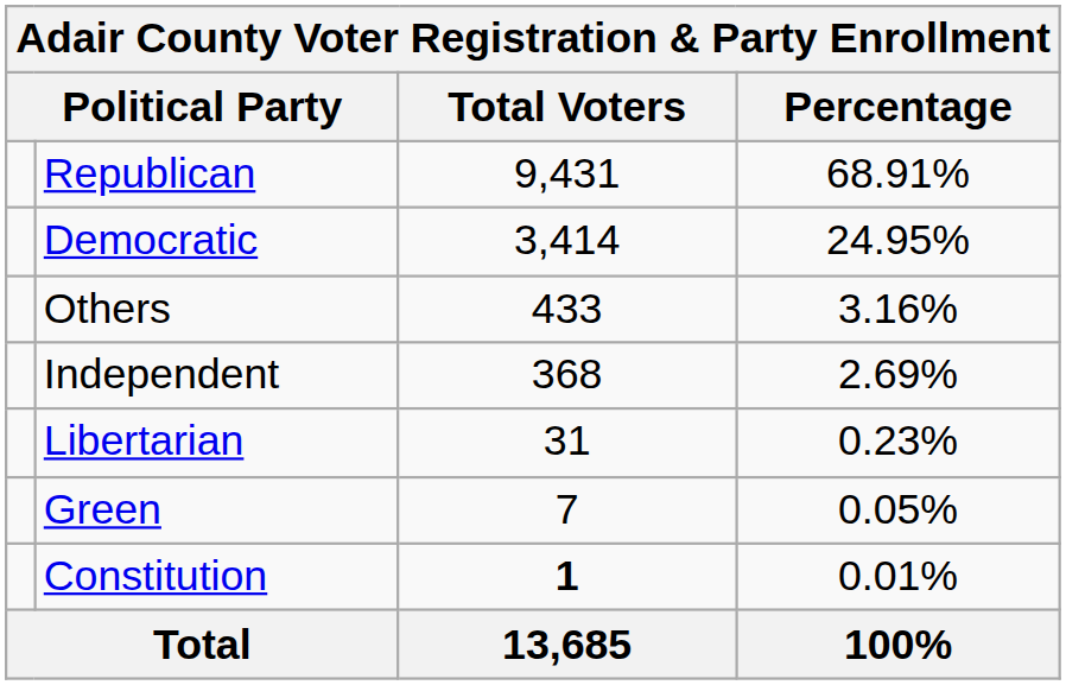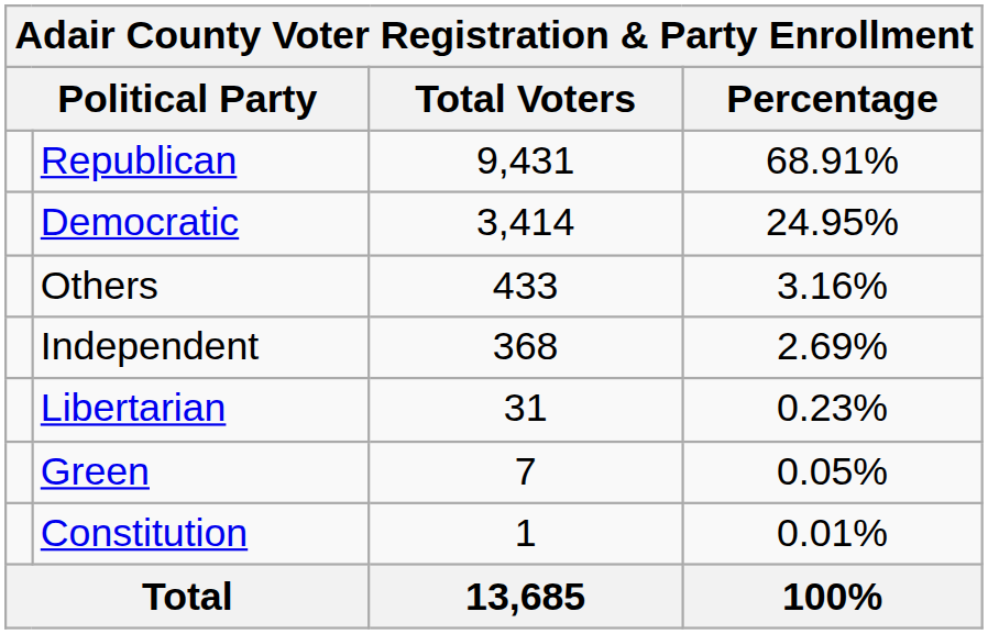Constitution | Total Voters: bold -> normal
